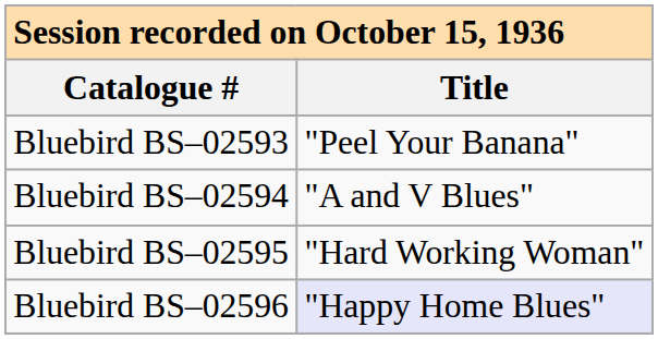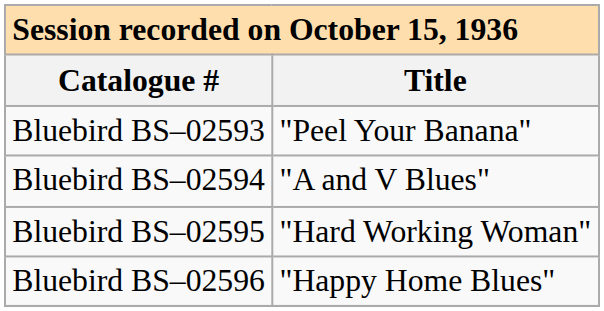Bluebird BS–02596 | Title: lavender background -> no background
